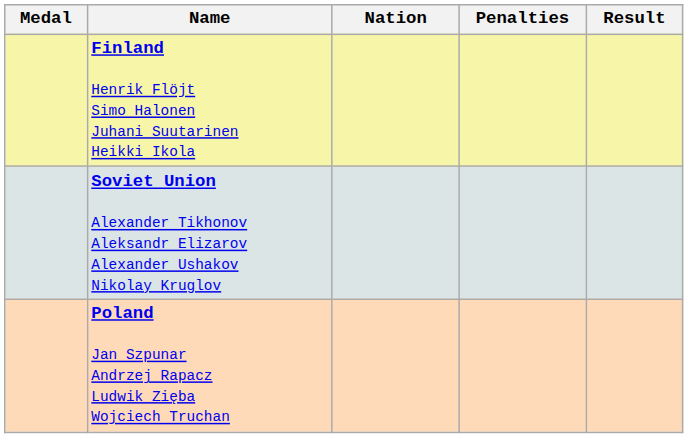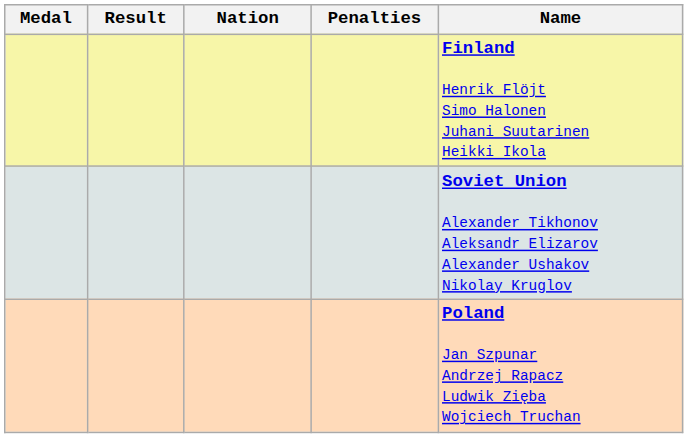columns swapped: Name <-> Result
